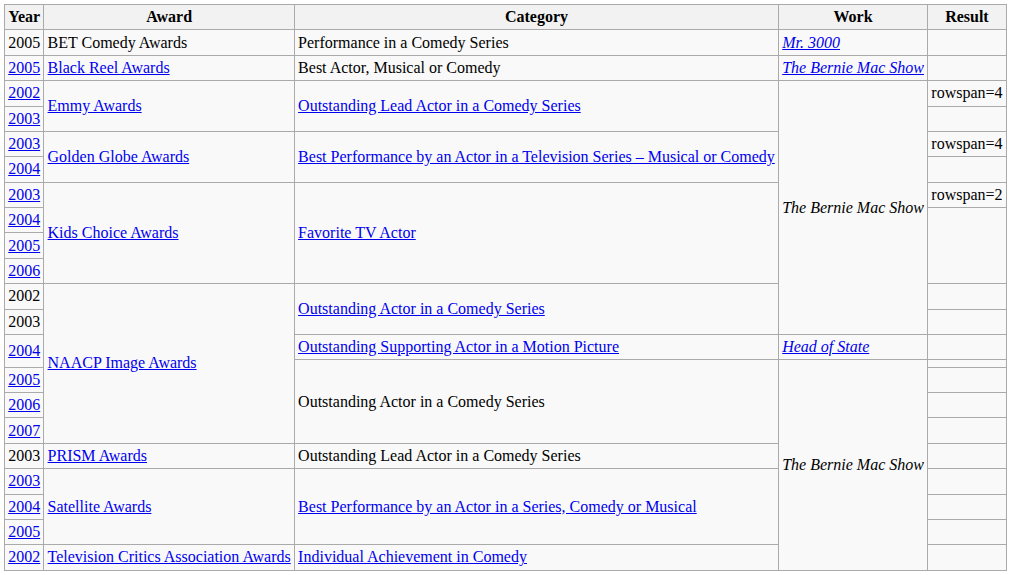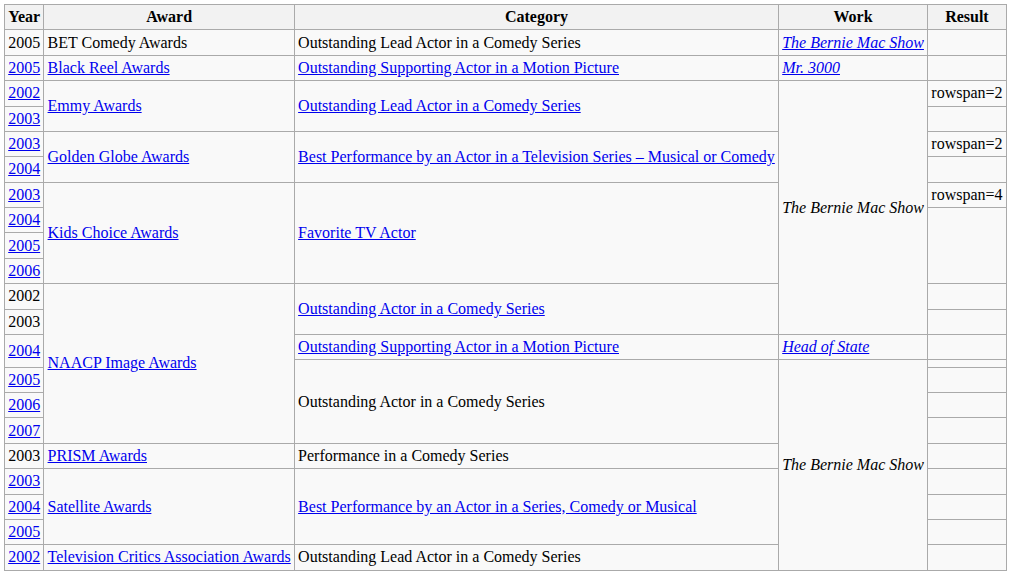BET Comedy Awards | Category: Performance in a Comedy Series -> Outstanding Lead Actor in a Comedy Series
BET Comedy Awards | Work: Mr. 3000 -> The Bernie Mac Show
Black Reel Awards | Category: Best Actor, Musical or Comedy -> Outstanding Supporting Actor in a Motion Picture
Black Reel Awards | Work: The Bernie Mac Show -> Mr. 3000
2002 / Emmy Awards | Result: rowspan=4 -> rowspan=2
2003 / Golden Globe Awards | Result: rowspan=4 -> rowspan=2
2003 / Kids Choice Awards | Result: rowspan=2 -> rowspan=4
PRISM Awards | Category: Outstanding Lead Actor in a Comedy Series -> Performance in a Comedy Series
Television Critics Association Awards | Category: Individual Achievement in Comedy -> Outstanding Lead Actor in a Comedy Series
